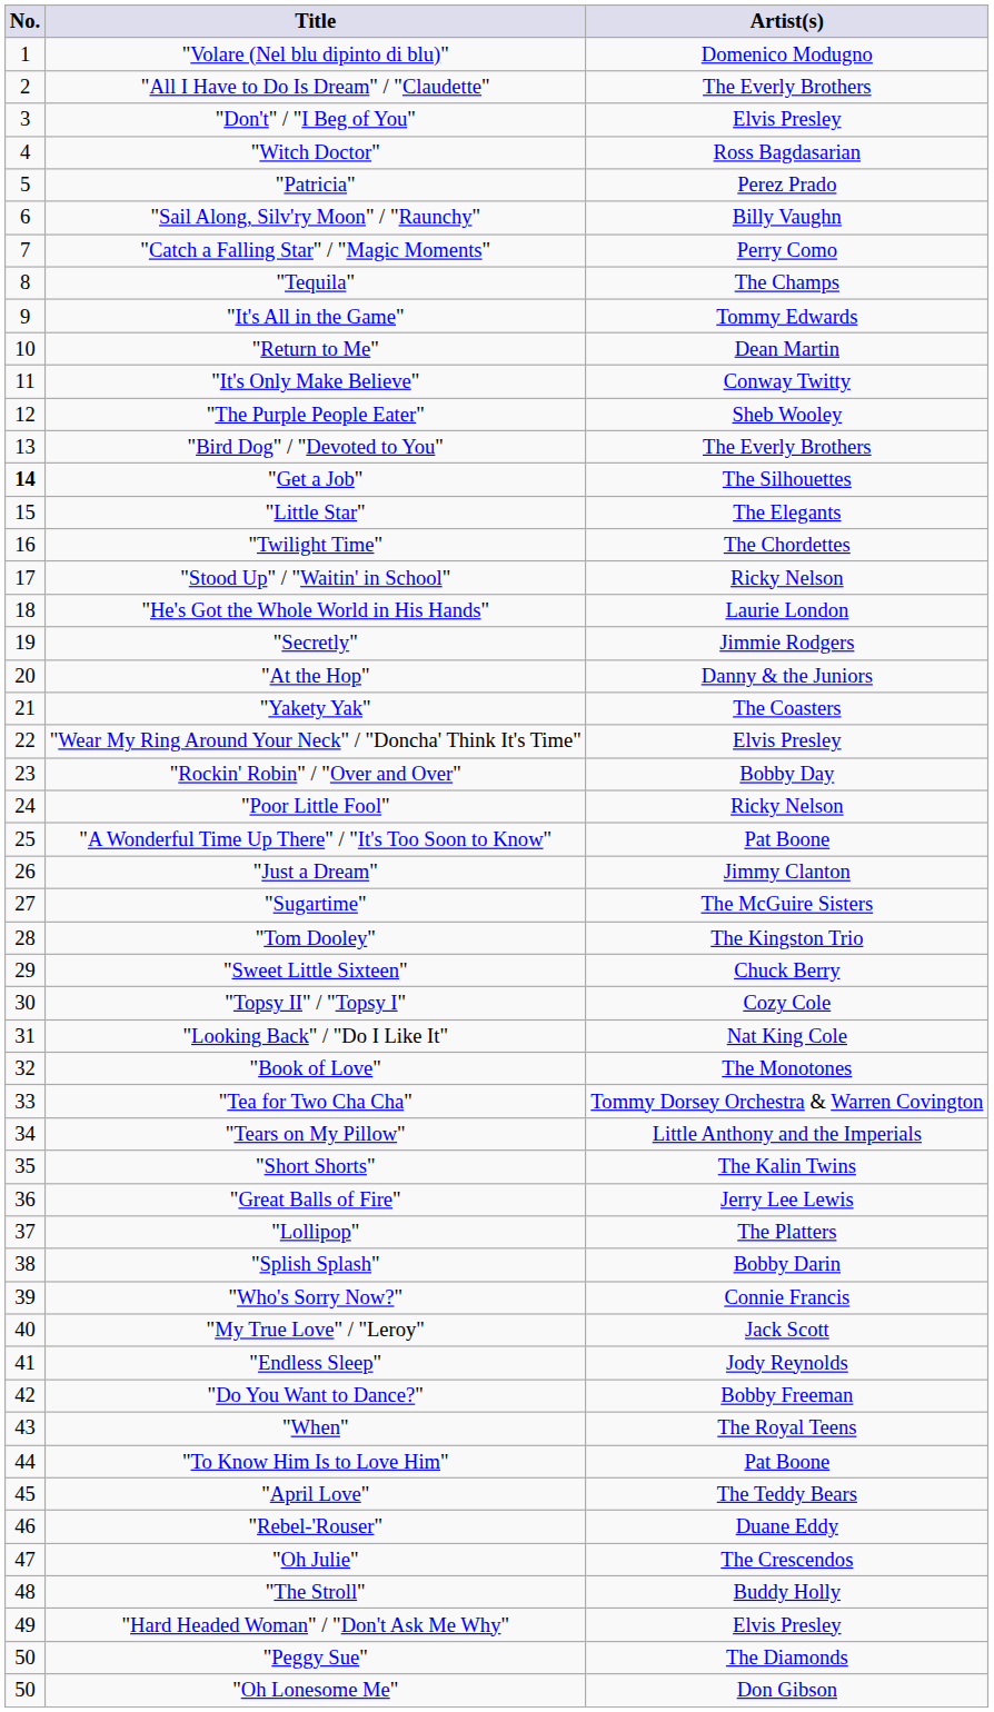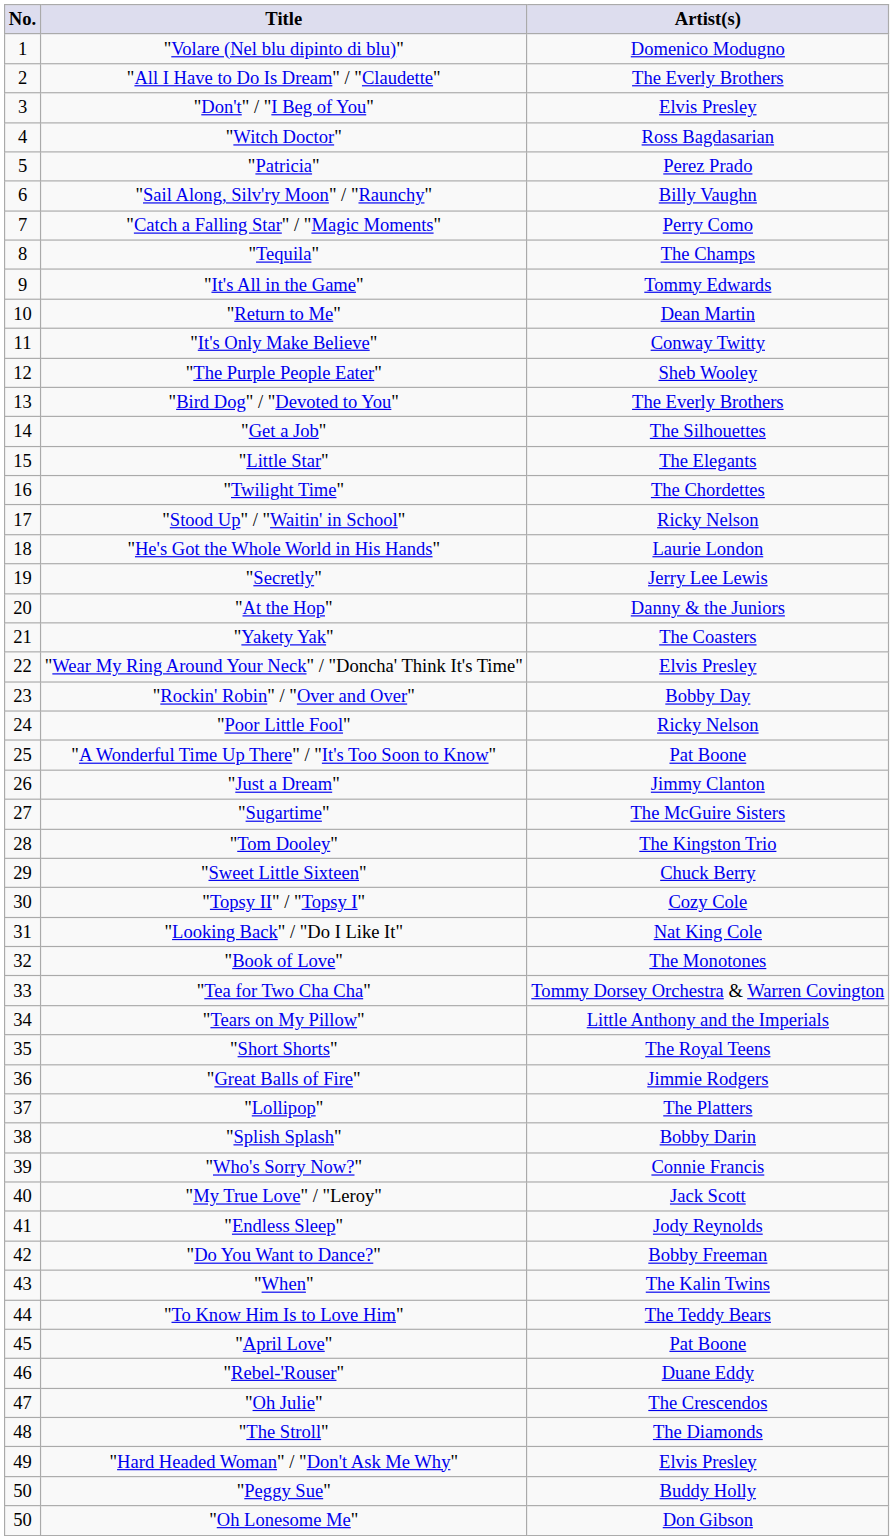"Get a Job" | No.: bold -> normal
"Secretly" | Artist(s): Jimmie Rodgers -> Jerry Lee Lewis
"Short Shorts" | Artist(s): The Kalin Twins -> The Royal Teens
"Great Balls of Fire" | Artist(s): Jerry Lee Lewis -> Jimmie Rodgers
"When" | Artist(s): The Royal Teens -> The Kalin Twins
"To Know Him Is to Love Him" | Artist(s): Pat Boone -> The Teddy Bears
"April Love" | Artist(s): The Teddy Bears -> Pat Boone
"The Stroll" | Artist(s): Buddy Holly -> The Diamonds
"Peggy Sue" | Artist(s): The Diamonds -> Buddy Holly
